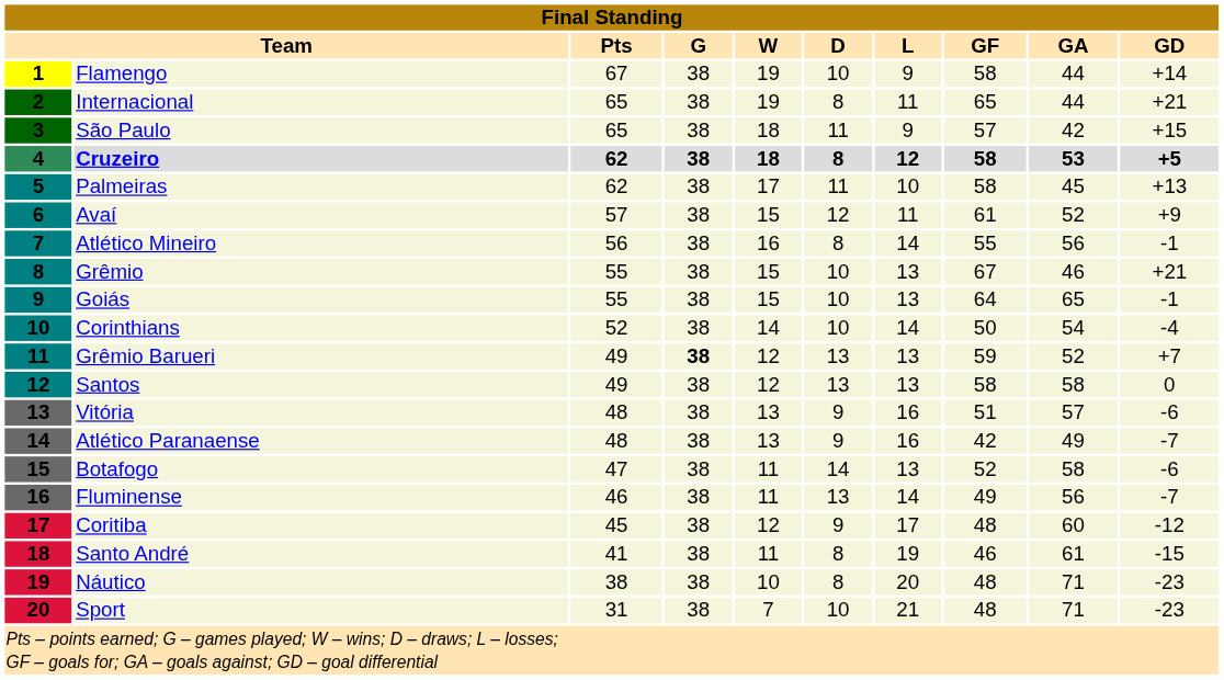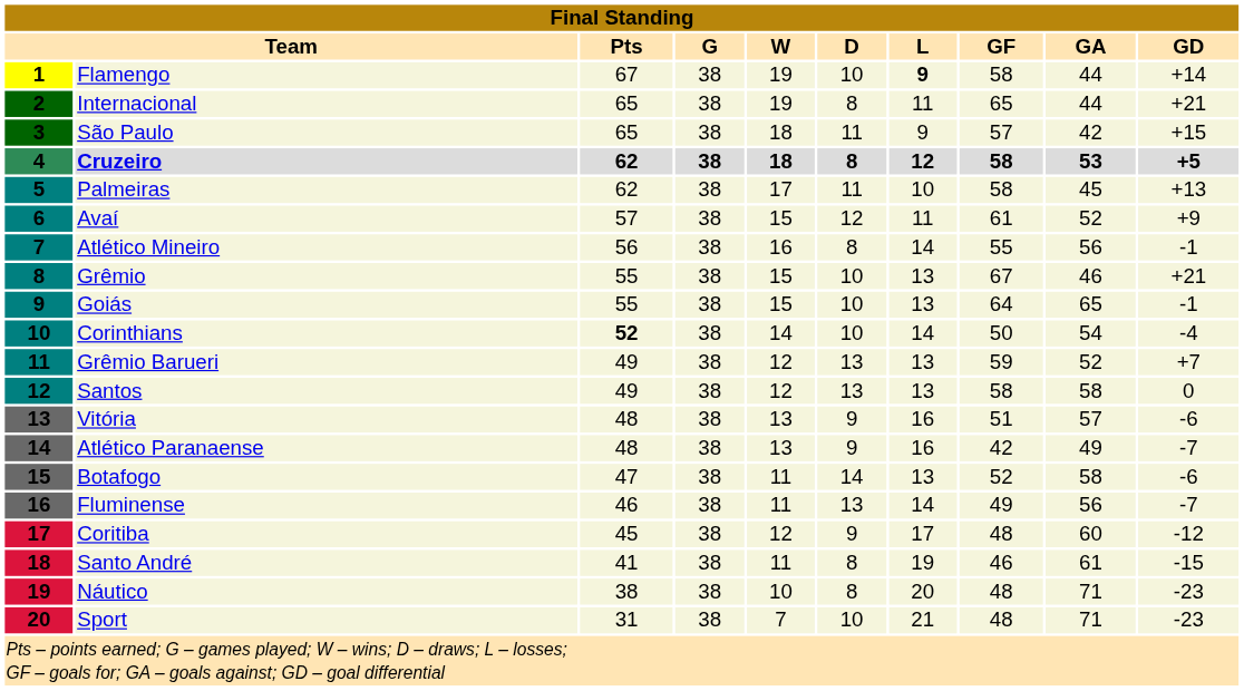Flamengo | L: normal -> bold
Corinthians | Pts: normal -> bold
Grêmio Barueri | G: bold -> normal
